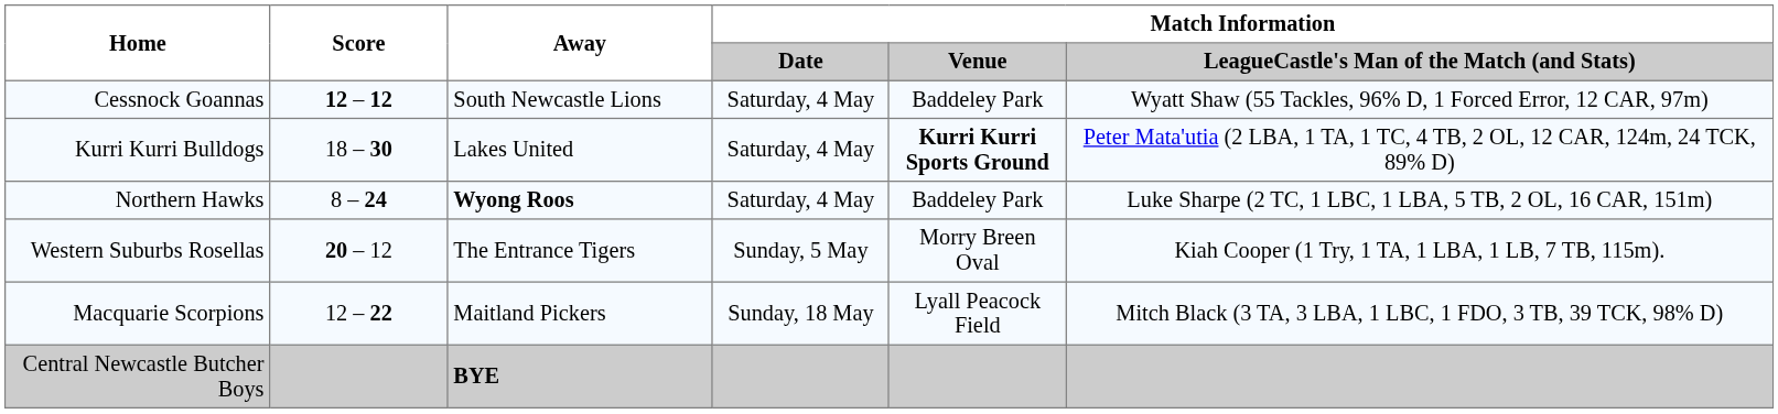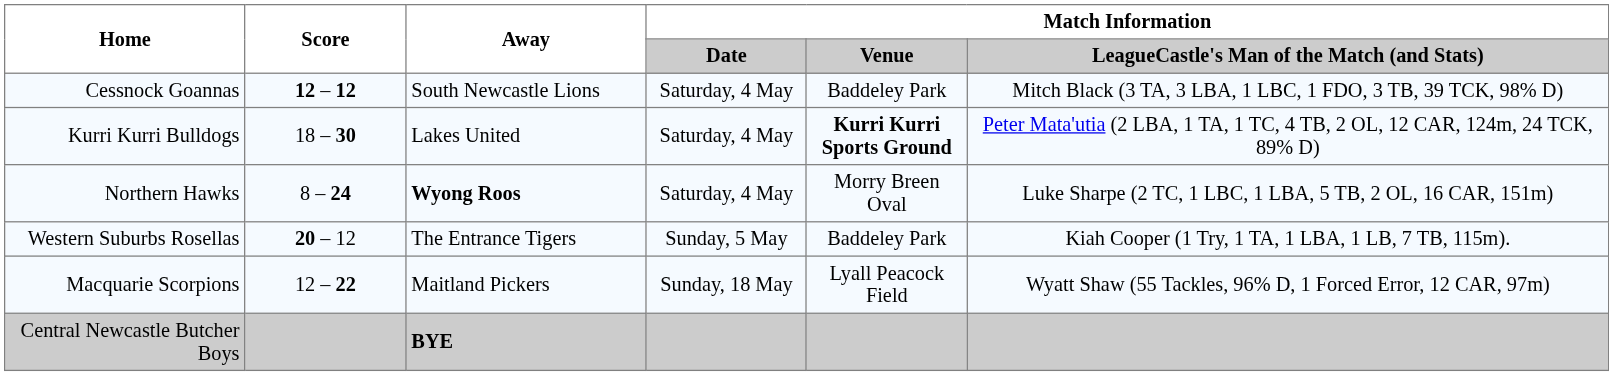Cessnock Goannas | column 6: Wyatt Shaw (55 Tackles, 96% D, 1 Forced Error, 12 CAR, 97m) -> Mitch Black (3 TA, 3 LBA, 1 LBC, 1 FDO, 3 TB, 39 TCK, 98% D)
Northern Hawks | Match Information / Venue: Baddeley Park -> Morry Breen Oval
Western Suburbs Rosellas | Match Information / Venue: Morry Breen Oval -> Baddeley Park
Macquarie Scorpions | column 6: Mitch Black (3 TA, 3 LBA, 1 LBC, 1 FDO, 3 TB, 39 TCK, 98% D) -> Wyatt Shaw (55 Tackles, 96% D, 1 Forced Error, 12 CAR, 97m)
